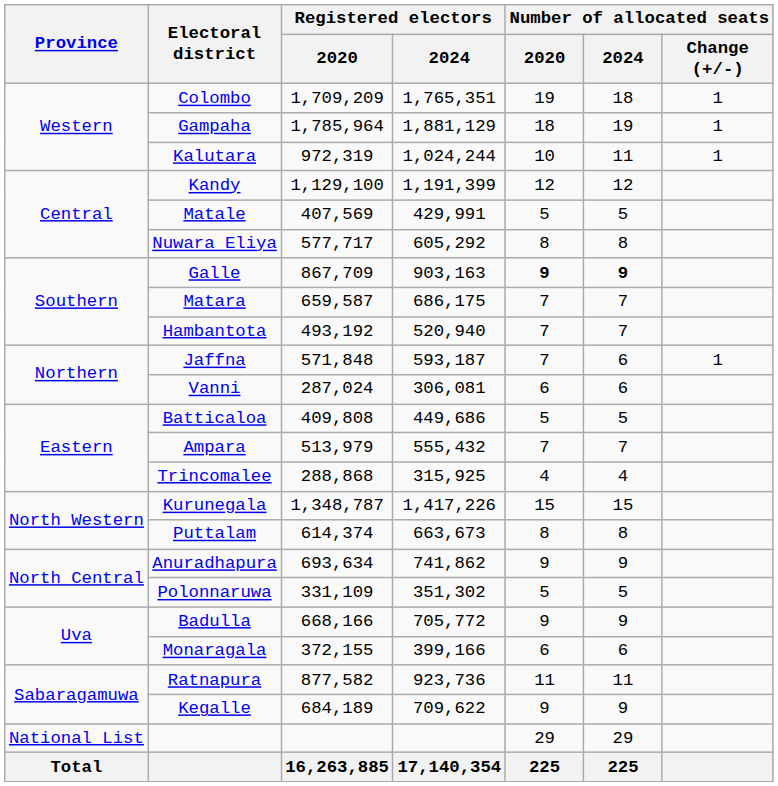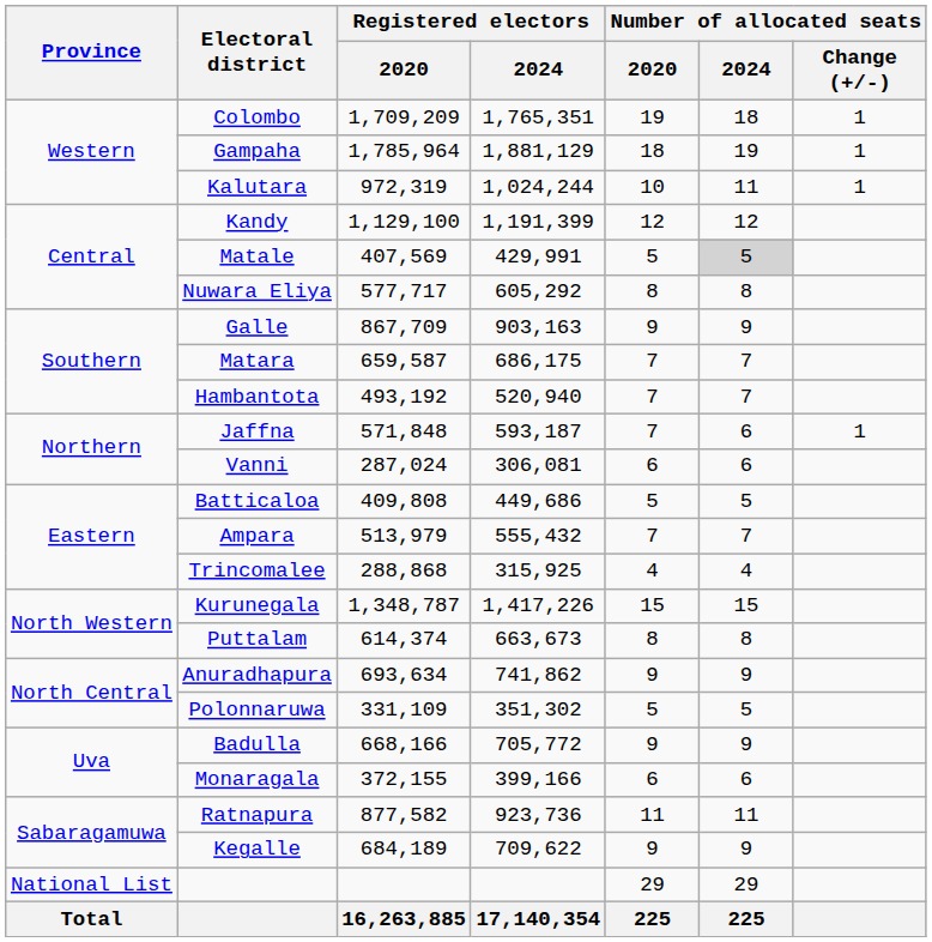Matale | Number of allocated seats / 2024: no background -> lightgrey background
Galle | Number of allocated seats / 2020: bold -> normal
Galle | Number of allocated seats / 2024: bold -> normal
